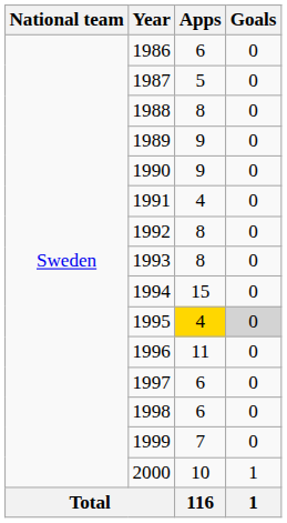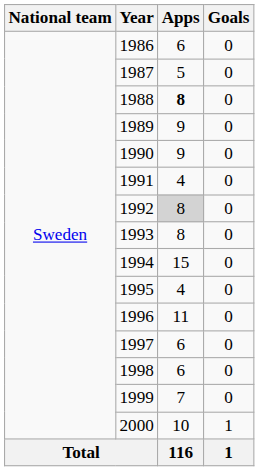1988 | Apps: normal -> bold
1992 | Apps: no background -> lightgrey background
1995 | Apps: gold background -> no background
1995 | Goals: lightgrey background -> no background
